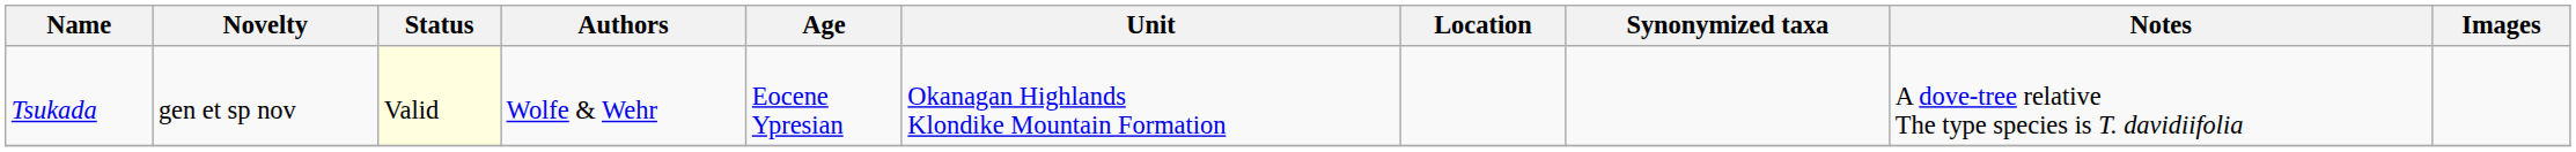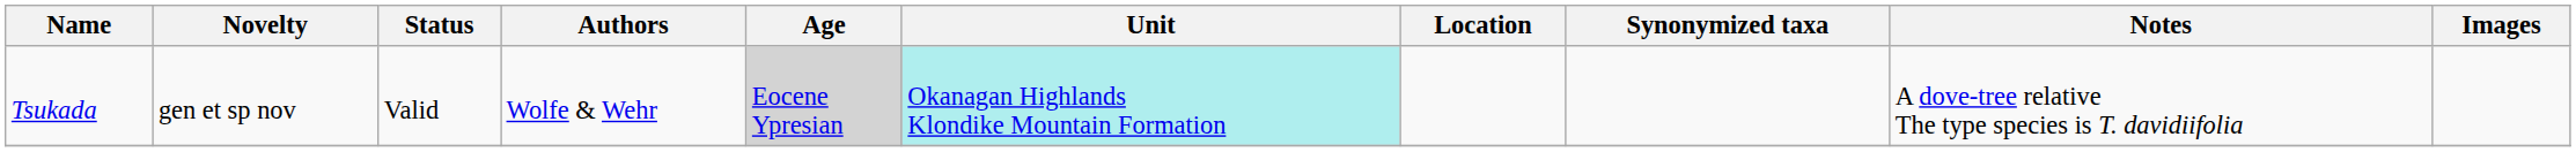Tsukada | Status: lightyellow background -> no background
Tsukada | Age: no background -> lightgrey background
Tsukada | Unit: no background -> paleturquoise background
